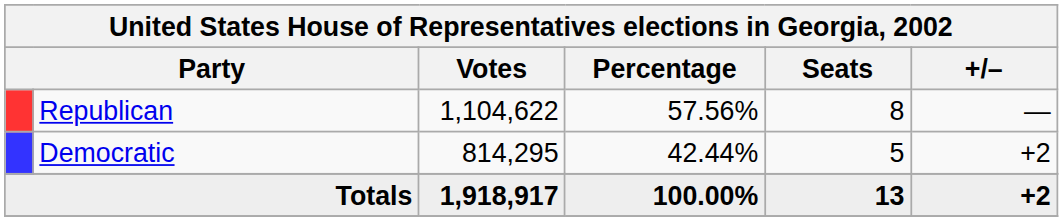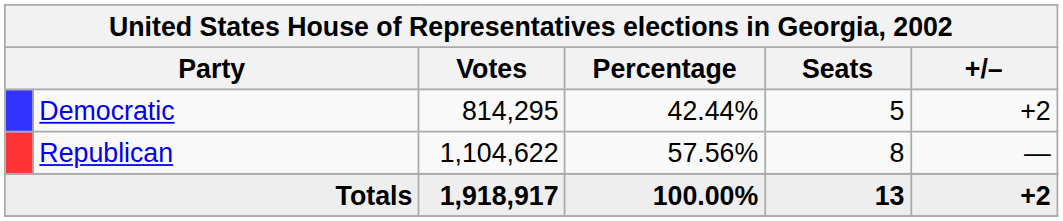rows swapped: Republican <-> Democratic
